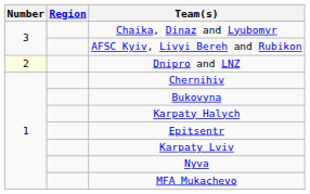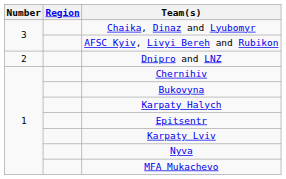Dnipro and LNZ | Number: lightyellow background -> no background
